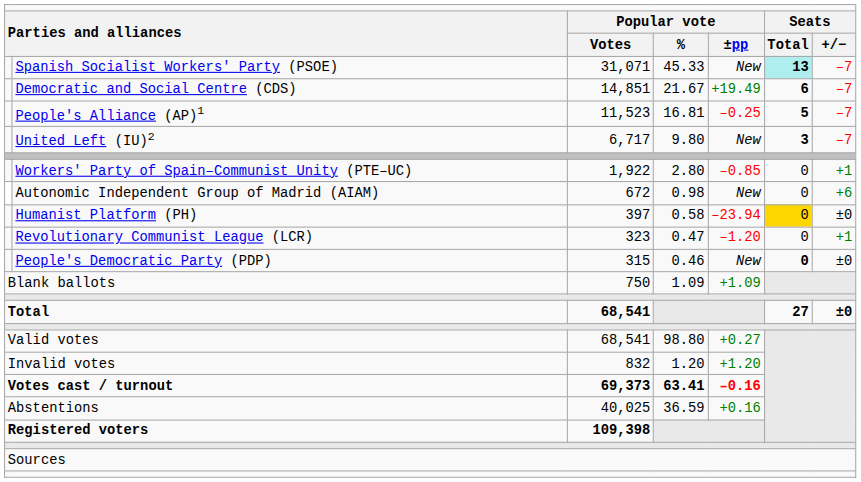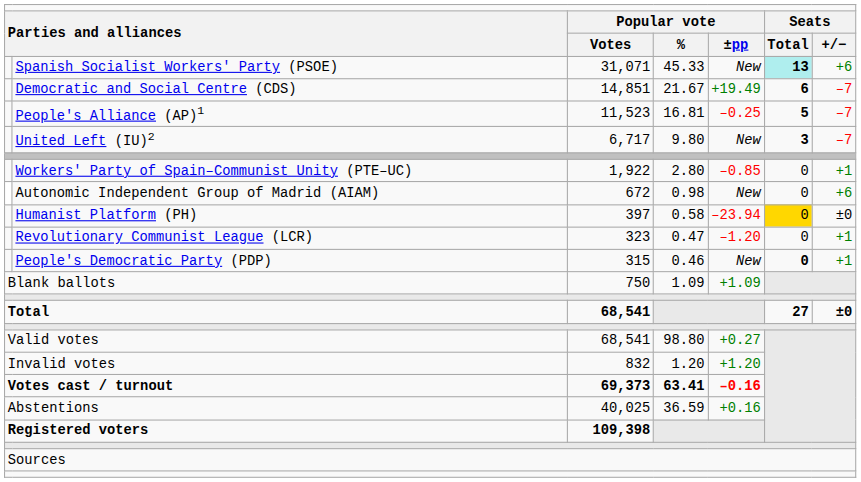Spanish Socialist Workers' Party (PSOE) | column 7: –7 -> +6
People's Democratic Party (PDP) | column 7: ±0 -> +1
